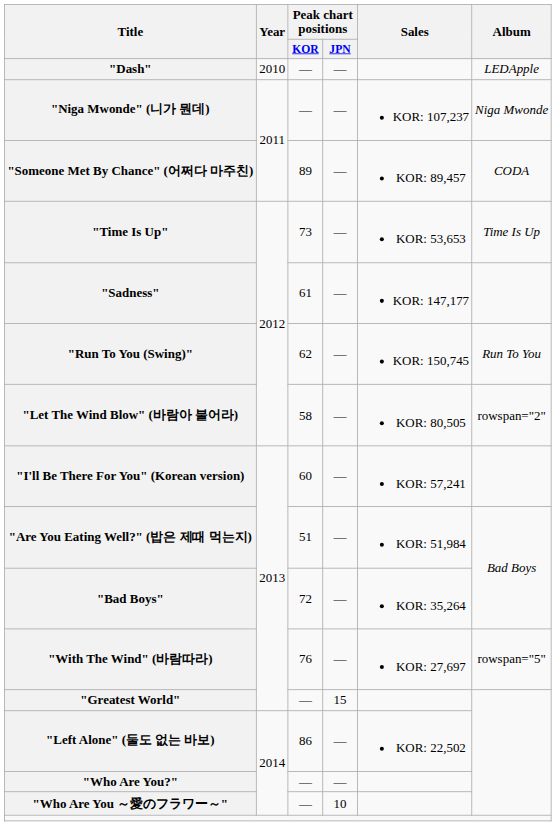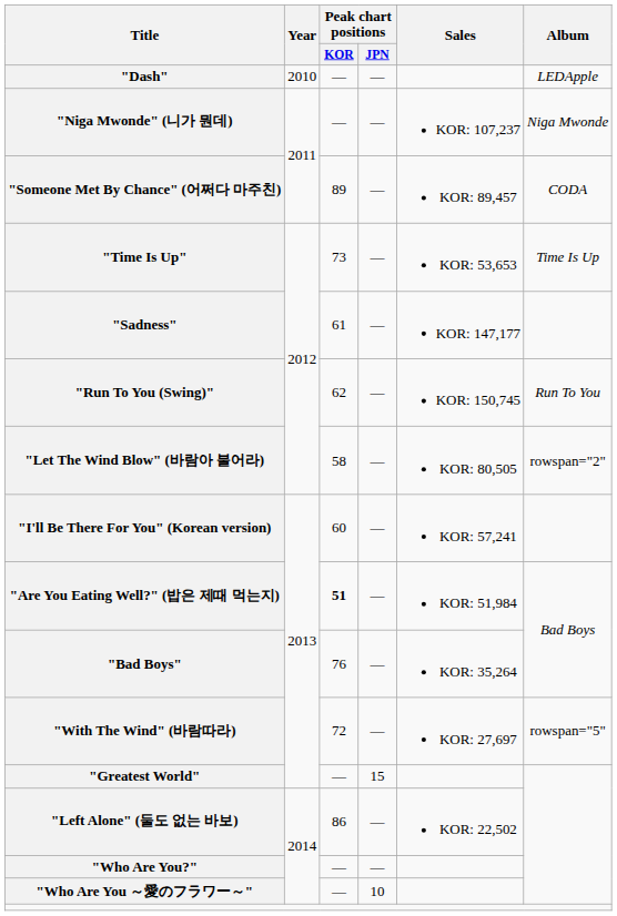"Are You Eating Well?" (밥은 제때 먹는지) | Peak chart positions / KOR: normal -> bold
"Bad Boys" | Peak chart positions / KOR: 72 -> 76
"With The Wind" (바람따라) | Peak chart positions / KOR: 76 -> 72
